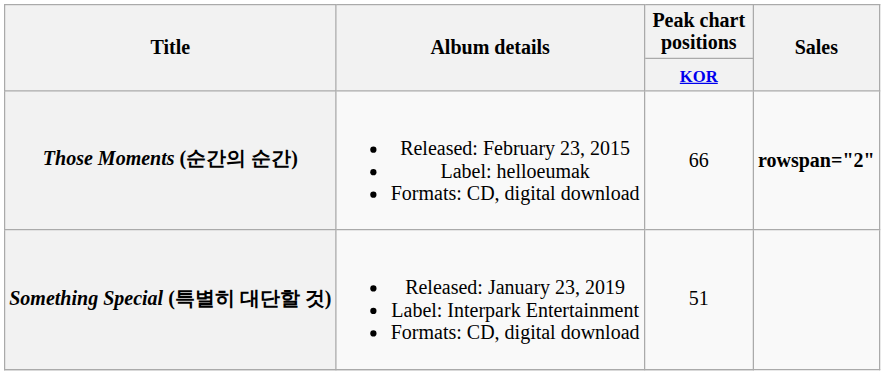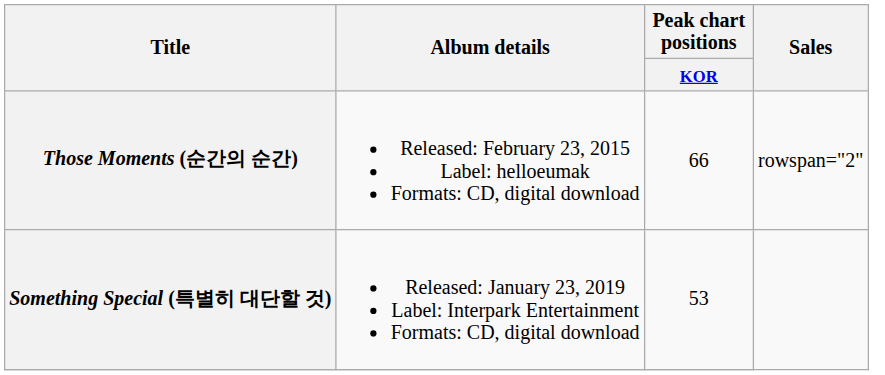Those Moments (순간의 순간) | Sales: bold -> normal
Something Special (특별히 대단할 것) | Peak chart positions / KOR: 51 -> 53
